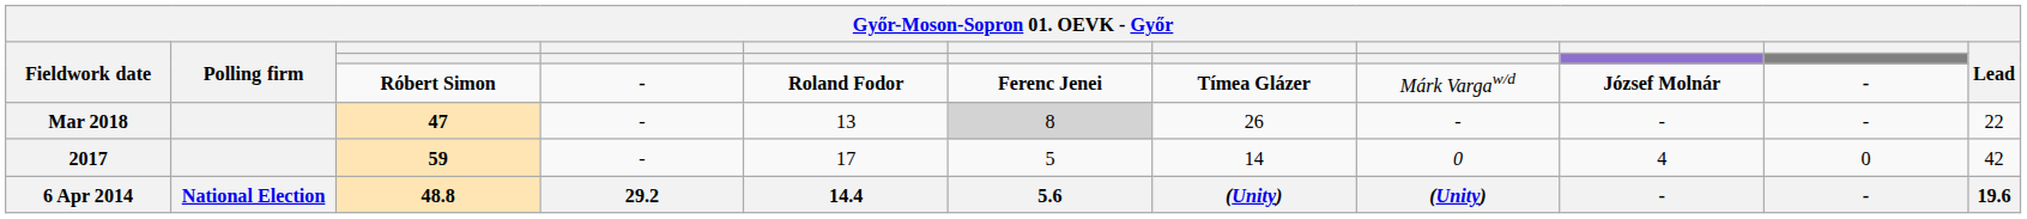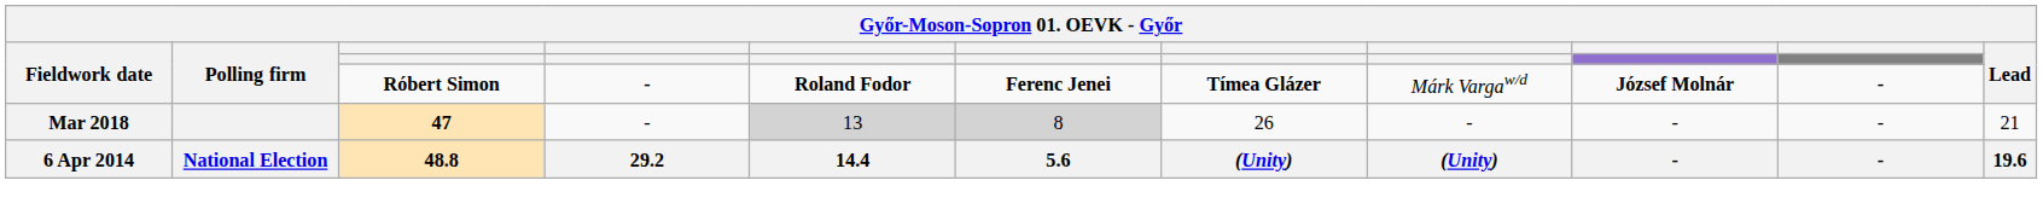Mar 2018 | column 5: no background -> lightgrey background
Mar 2018 | Lead: 22 -> 21
- row: 2017 | 59 | - | 17 | 5 | 14 | 0 | 4 | 0 | 42
